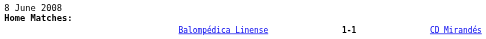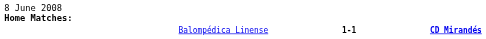Balompédica Linense | column 3: normal -> bold
